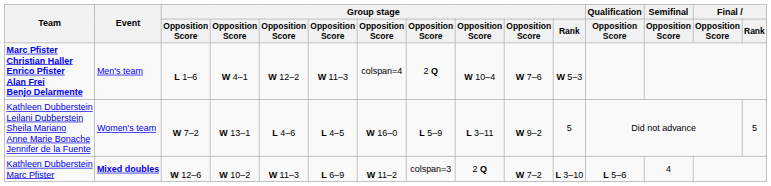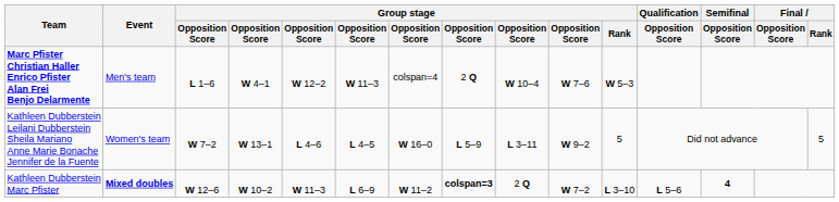Kathleen Dubberstein Marc Pfister | column 8: normal -> bold
Kathleen Dubberstein Marc Pfister | Semifinal / Opposition Score: normal -> bold
